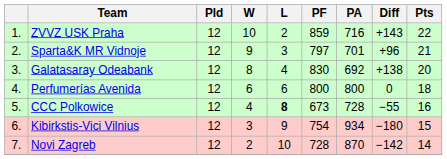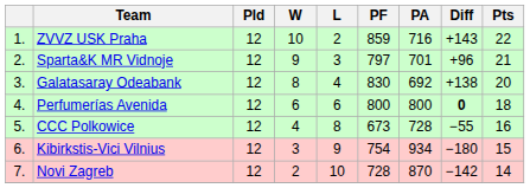Perfumerías Avenida | Diff: normal -> bold
CCC Polkowice | L: bold -> normal
